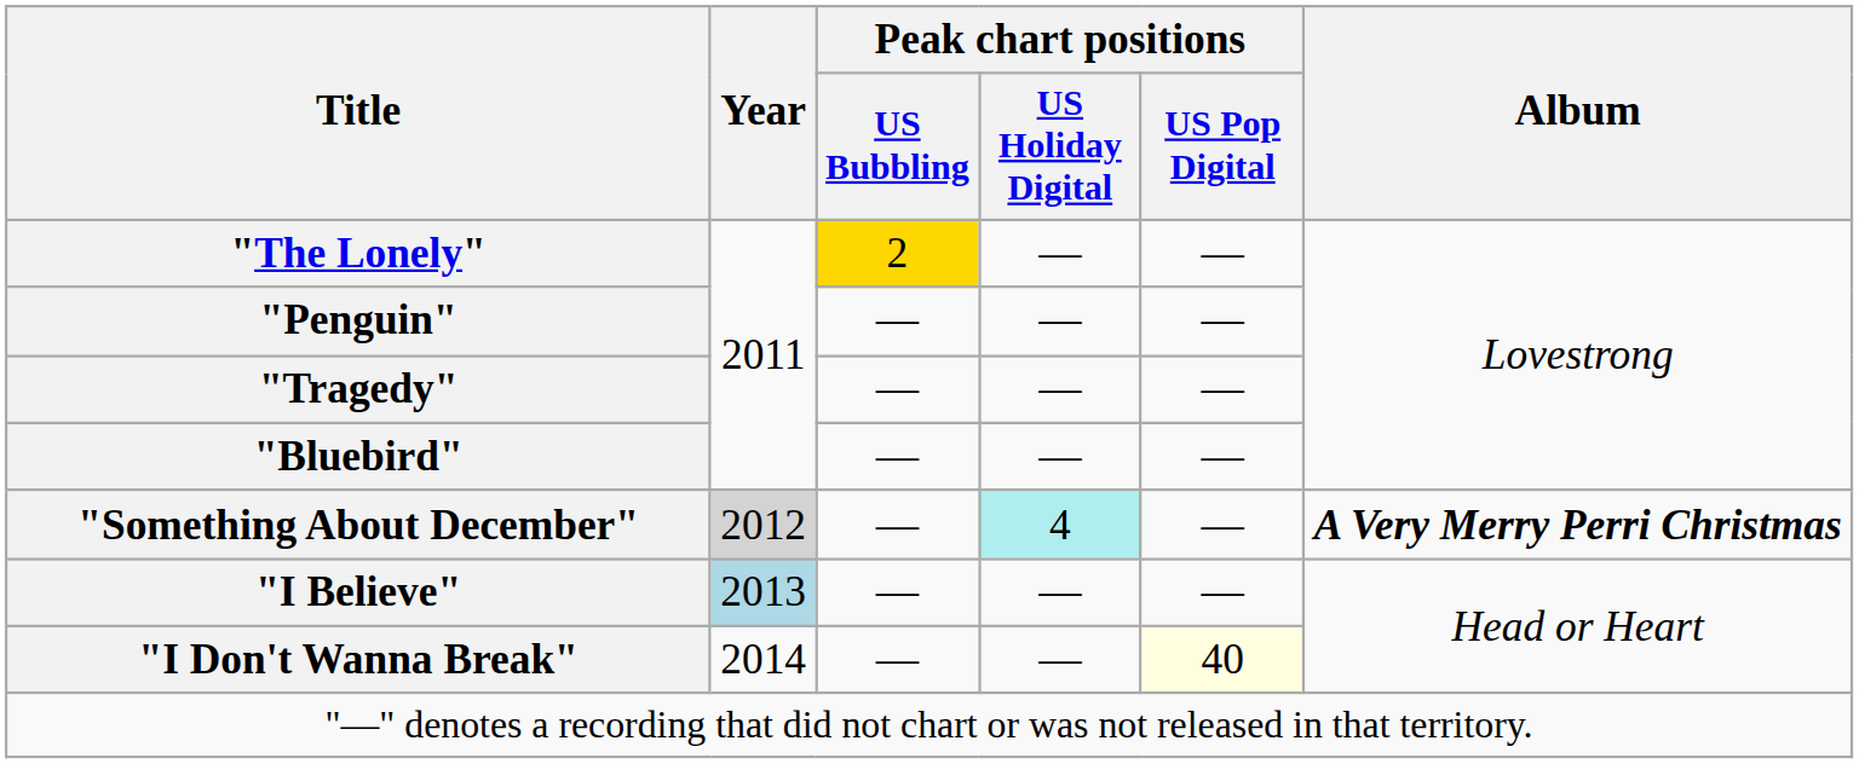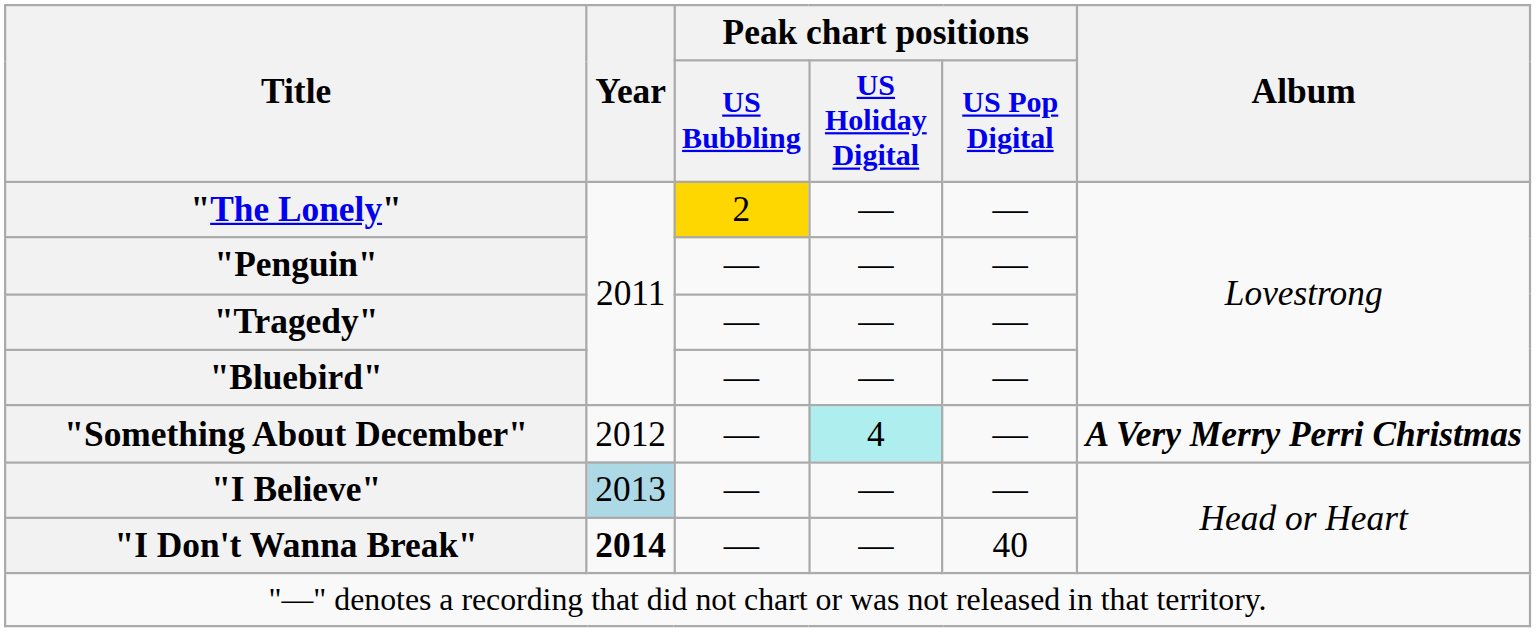"Something About December" | Year: lightgrey background -> no background
"I Don't Wanna Break" | Year: normal -> bold
"I Don't Wanna Break" | Peak chart positions / US Pop Digital: lightyellow background -> no background
